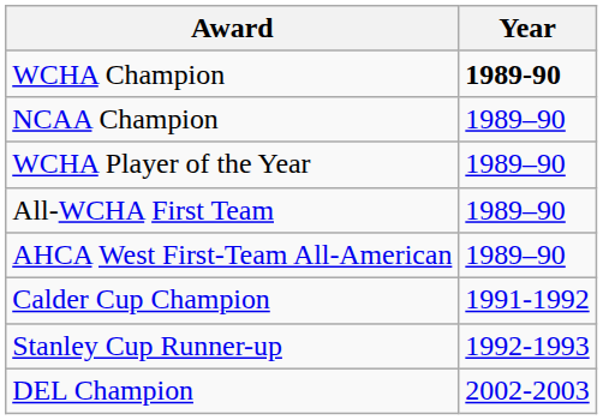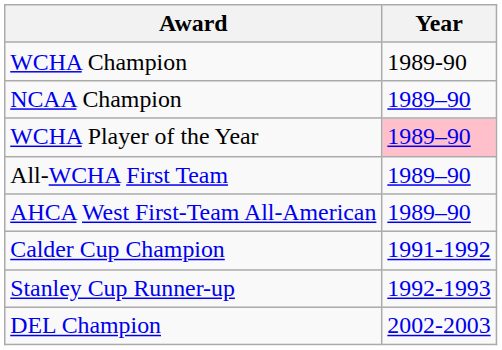WCHA Champion | Year: bold -> normal
WCHA Player of the Year | Year: no background -> pink background
